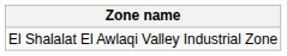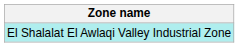row 2 | column 1: no background -> paleturquoise background
